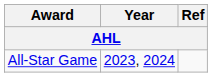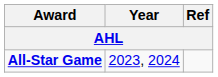row 3 | Award: normal -> bold
